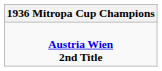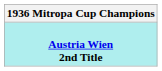row 2 | column 1: no background -> paleturquoise background
